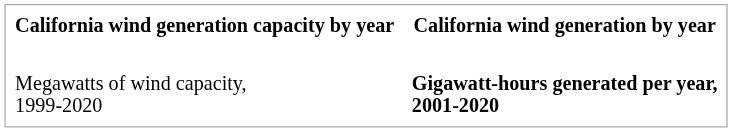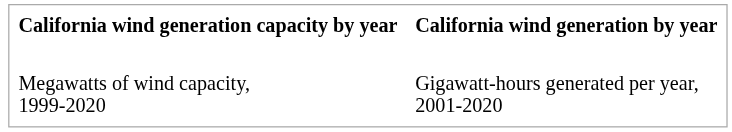Megawatts of wind capacity, 1999-2020 | California wind generation by year: bold -> normal
